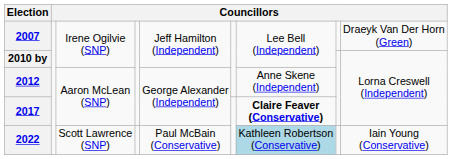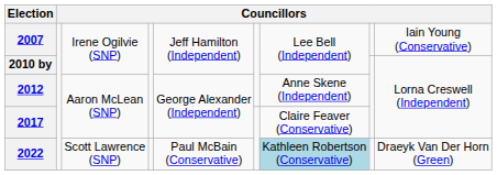2007 | column 9: Draeyk Van Der Horn (Green) -> Iain Young (Conservative)
2017 | column 7: bold -> normal
2022 | column 9: Iain Young (Conservative) -> Draeyk Van Der Horn (Green)
